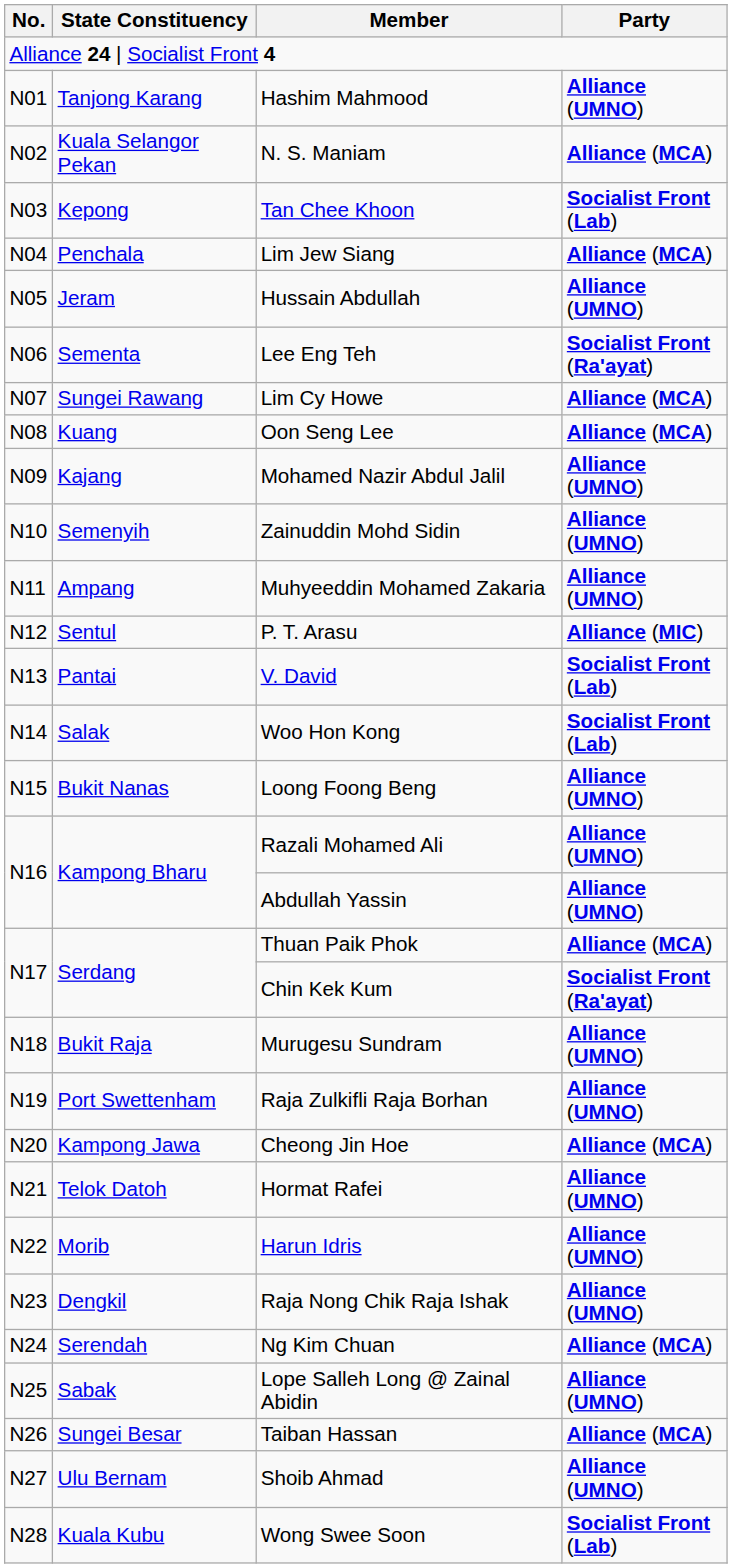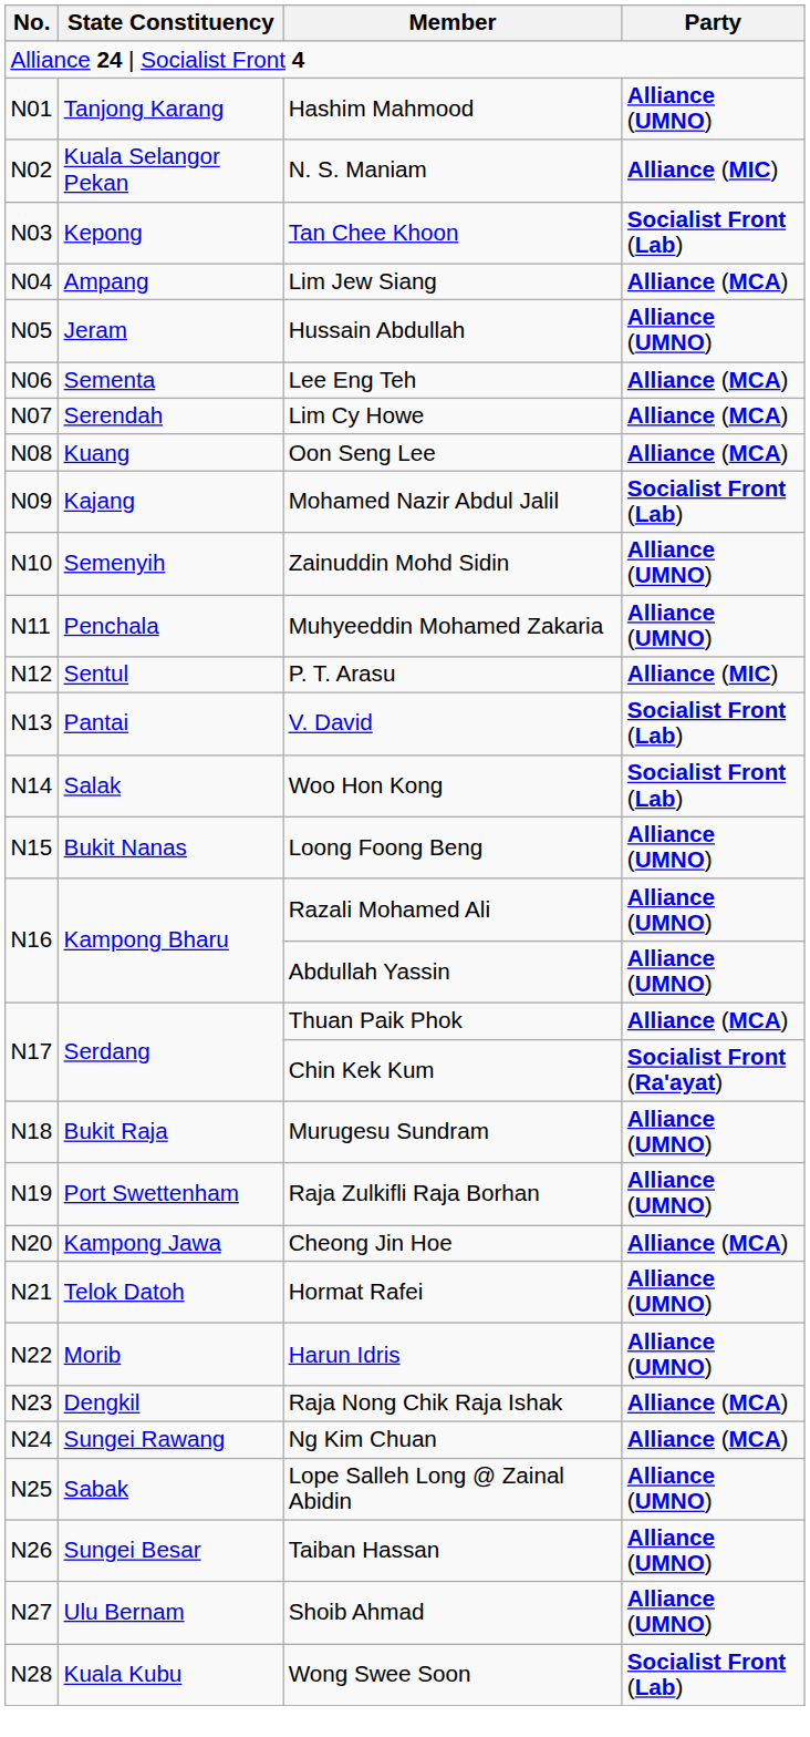N. S. Maniam | Party: Alliance (MCA) -> Alliance (MIC)
Lim Jew Siang | State Constituency: Penchala -> Ampang
Lee Eng Teh | Party: Socialist Front (Ra'ayat) -> Alliance (MCA)
Lim Cy Howe | State Constituency: Sungei Rawang -> Serendah
Mohamed Nazir Abdul Jalil | Party: Alliance (UMNO) -> Socialist Front (Lab)
Muhyeeddin Mohamed Zakaria | State Constituency: Ampang -> Penchala
Raja Nong Chik Raja Ishak | Party: Alliance (UMNO) -> Alliance (MCA)
Ng Kim Chuan | State Constituency: Serendah -> Sungei Rawang
Taiban Hassan | Party: Alliance (MCA) -> Alliance (UMNO)
